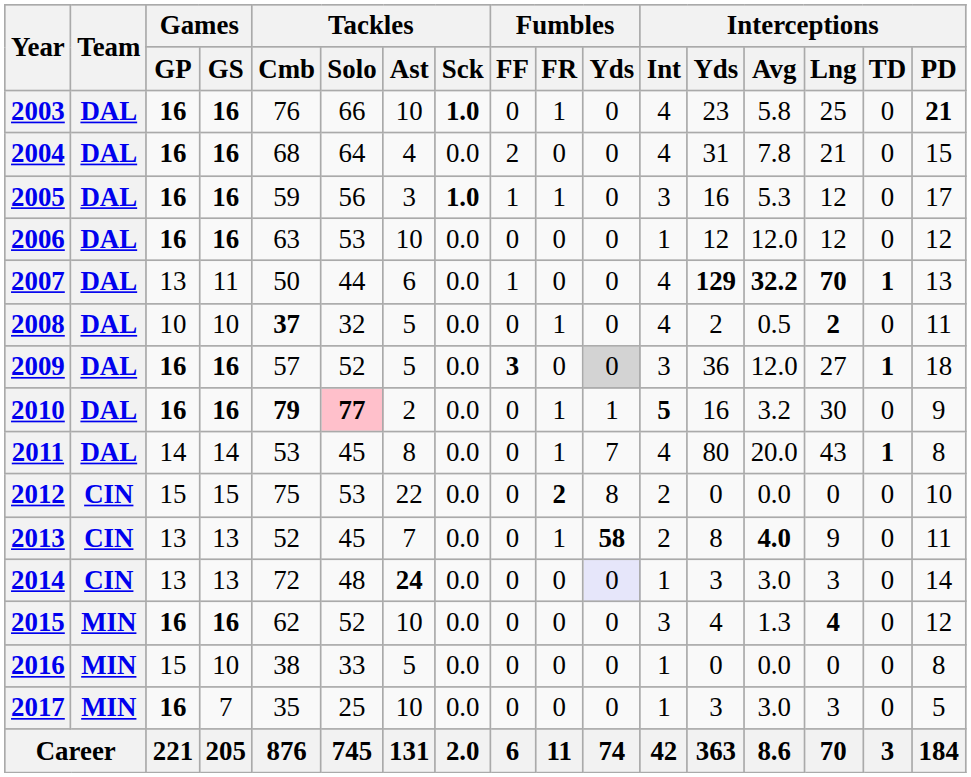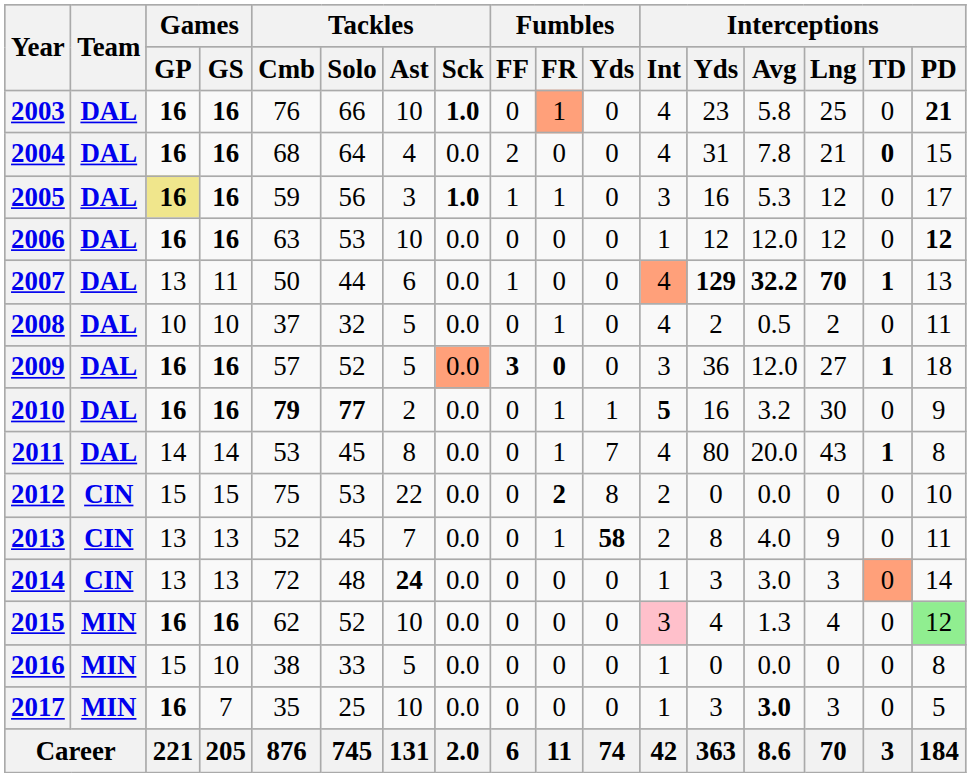2003 | Fumbles / FR: no background -> lightsalmon background
2004 | Interceptions / TD: normal -> bold
2005 | Games / GP: no background -> khaki background
2006 | Interceptions / PD: normal -> bold
2007 | Interceptions / Int: no background -> lightsalmon background
2008 | Tackles / Cmb: bold -> normal
2008 | Interceptions / Lng: bold -> normal
2009 | Tackles / Sck: no background -> lightsalmon background
2009 | Fumbles / FR: normal -> bold
2009 | Fumbles / Yds: lightgrey background -> no background
2010 | Tackles / Solo: pink background -> no background
2013 | Interceptions / Avg: bold -> normal
2014 | Fumbles / Yds: lavender background -> no background
2014 | Interceptions / TD: no background -> lightsalmon background
2015 | Interceptions / Int: no background -> pink background
2015 | Interceptions / Lng: bold -> normal
2015 | Interceptions / PD: no background -> lightgreen background
2017 | Interceptions / Avg: normal -> bold
